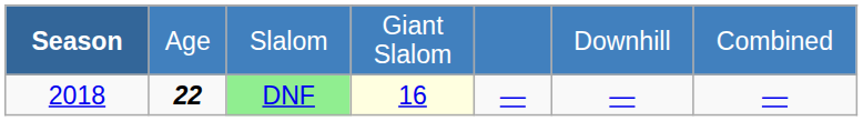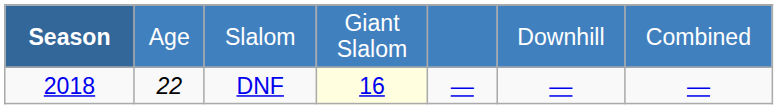2018 | column 2: bold -> normal
2018 | column 3: lightgreen background -> no background
